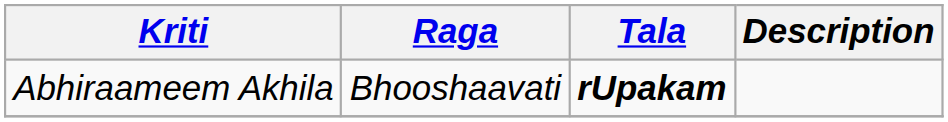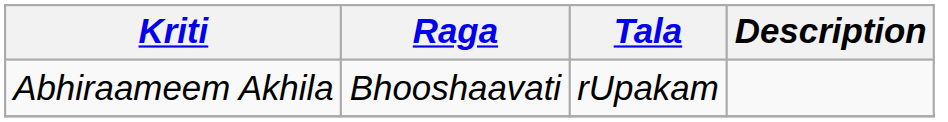Abhiraameem Akhila | Tala: bold -> normal
